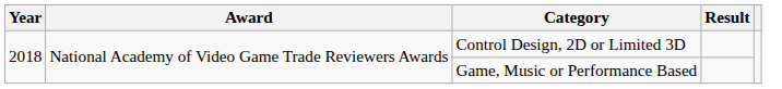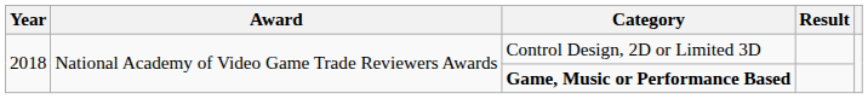Game, Music or Performance Based | Category: normal -> bold
